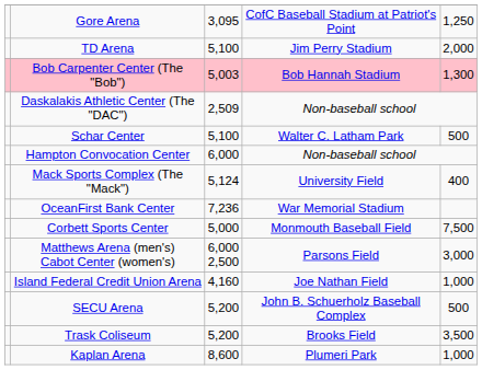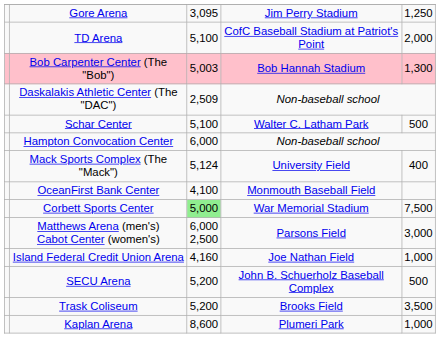Gore Arena | column 4: CofC Baseball Stadium at Patriot's Point -> Jim Perry Stadium
TD Arena | column 4: Jim Perry Stadium -> CofC Baseball Stadium at Patriot's Point
OceanFirst Bank Center | column 3: 7,236 -> 4,100
OceanFirst Bank Center | column 4: War Memorial Stadium -> Monmouth Baseball Field
Corbett Sports Center | column 3: no background -> lightgreen background
Corbett Sports Center | column 4: Monmouth Baseball Field -> War Memorial Stadium
